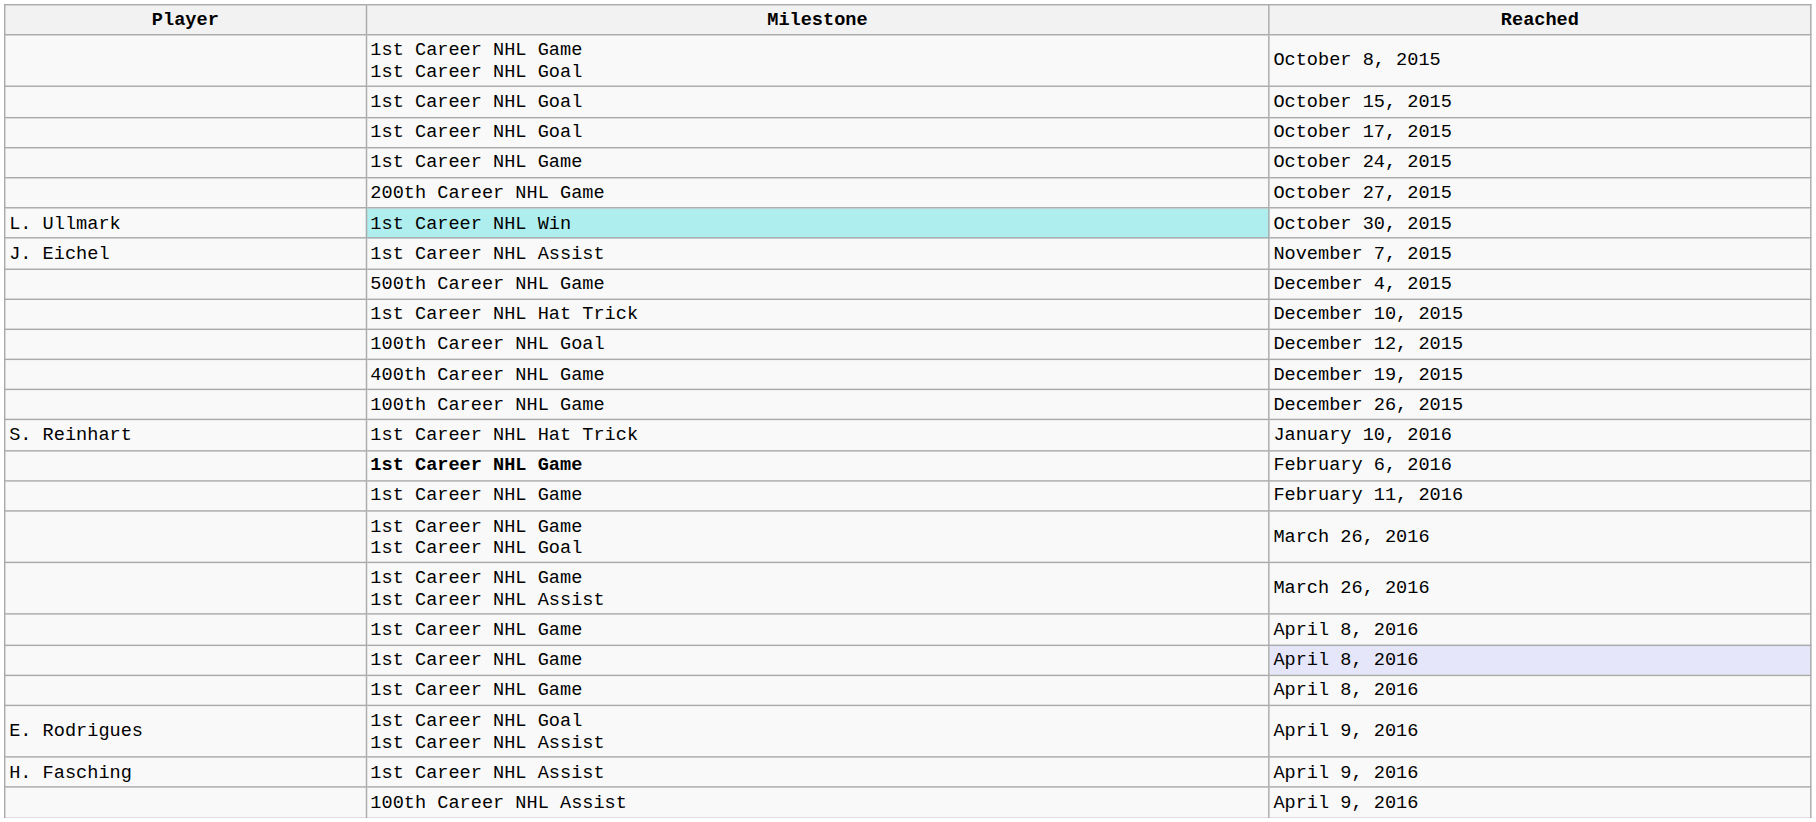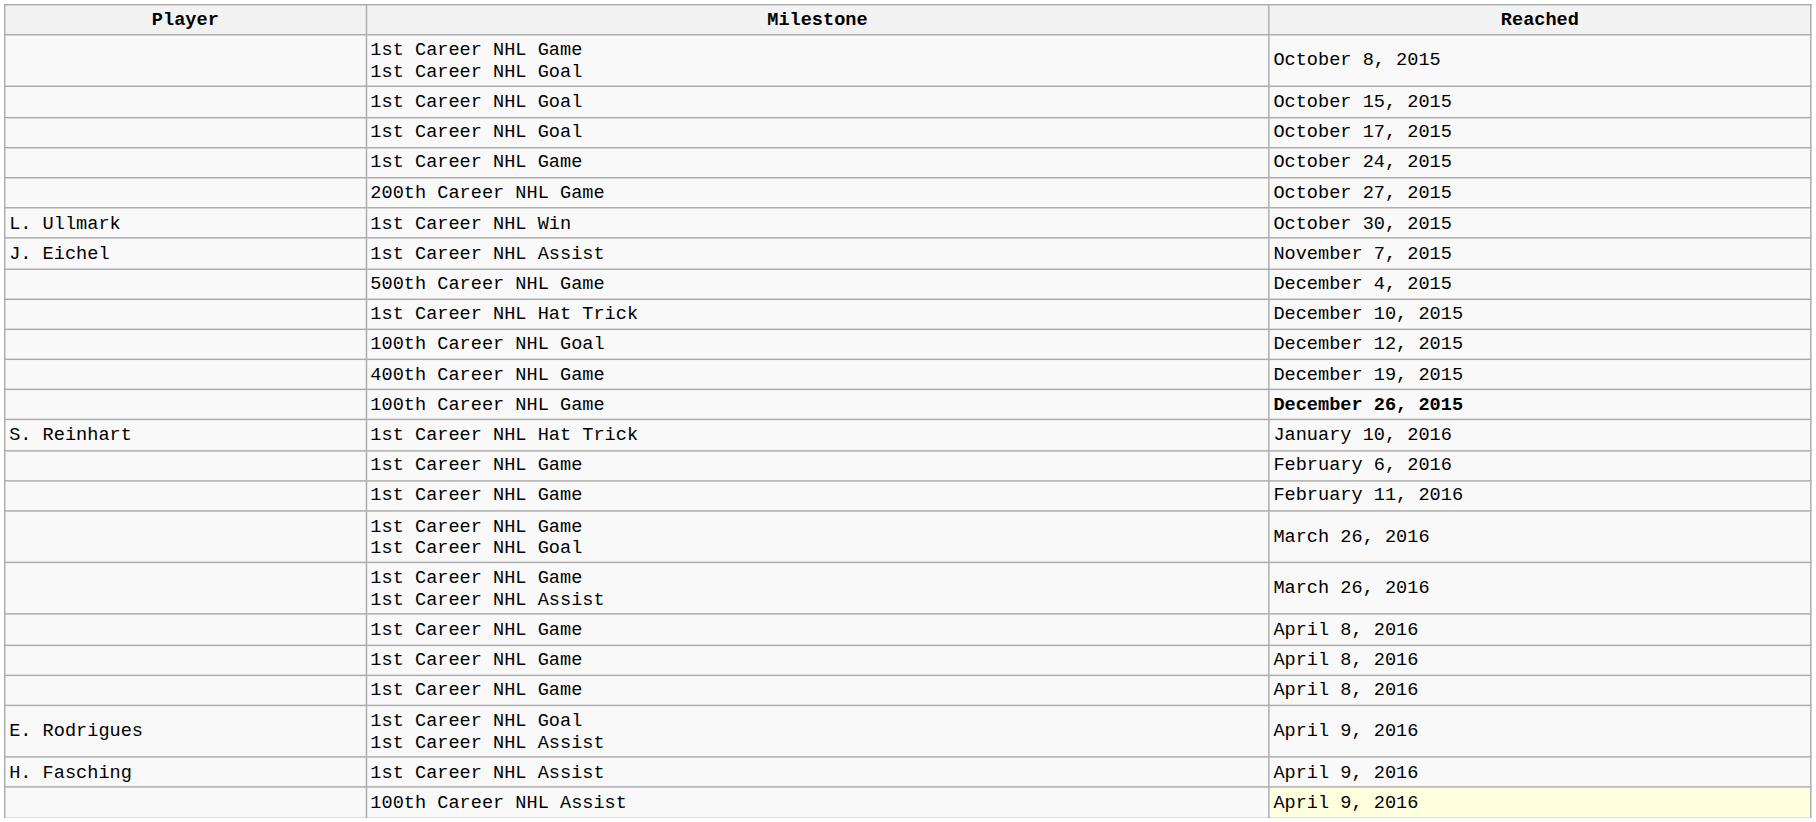row 7 | Milestone: paleturquoise background -> no background
row 13 | Reached: normal -> bold
row 15 | Milestone: bold -> normal
row 20 | Reached: lavender background -> no background
row 24 | Reached: no background -> lightyellow background
